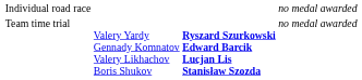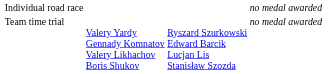Team time trial | column 3: bold -> normal
